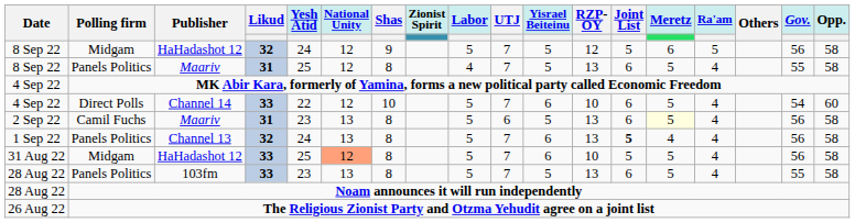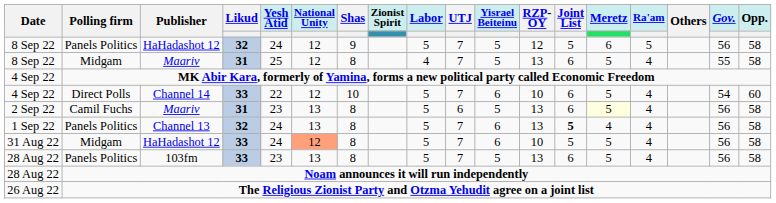8 Sep 22 / HaHadashot 12 | Polling firm: Midgam -> Panels Politics
8 Sep 22 / Maariv | Polling firm: Panels Politics -> Midgam
31 Aug 22 / HaHadashot 12 | Yesh Atid: 25 -> 24
103fm | Gov.: 55 -> 56
